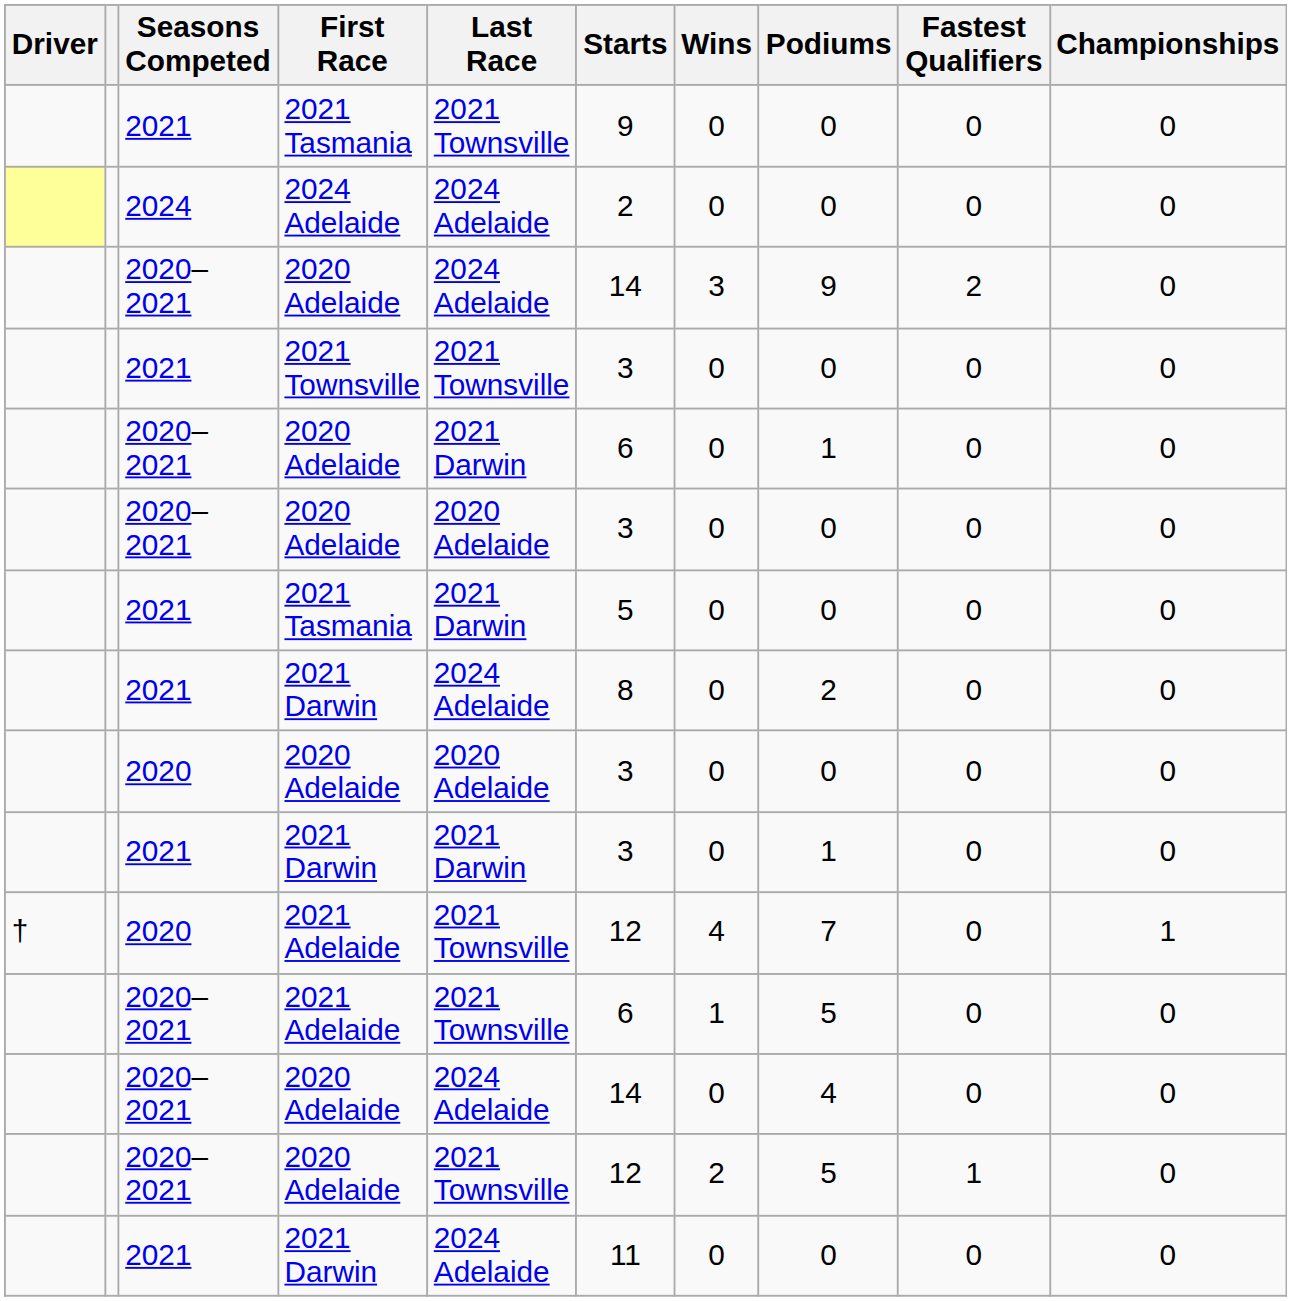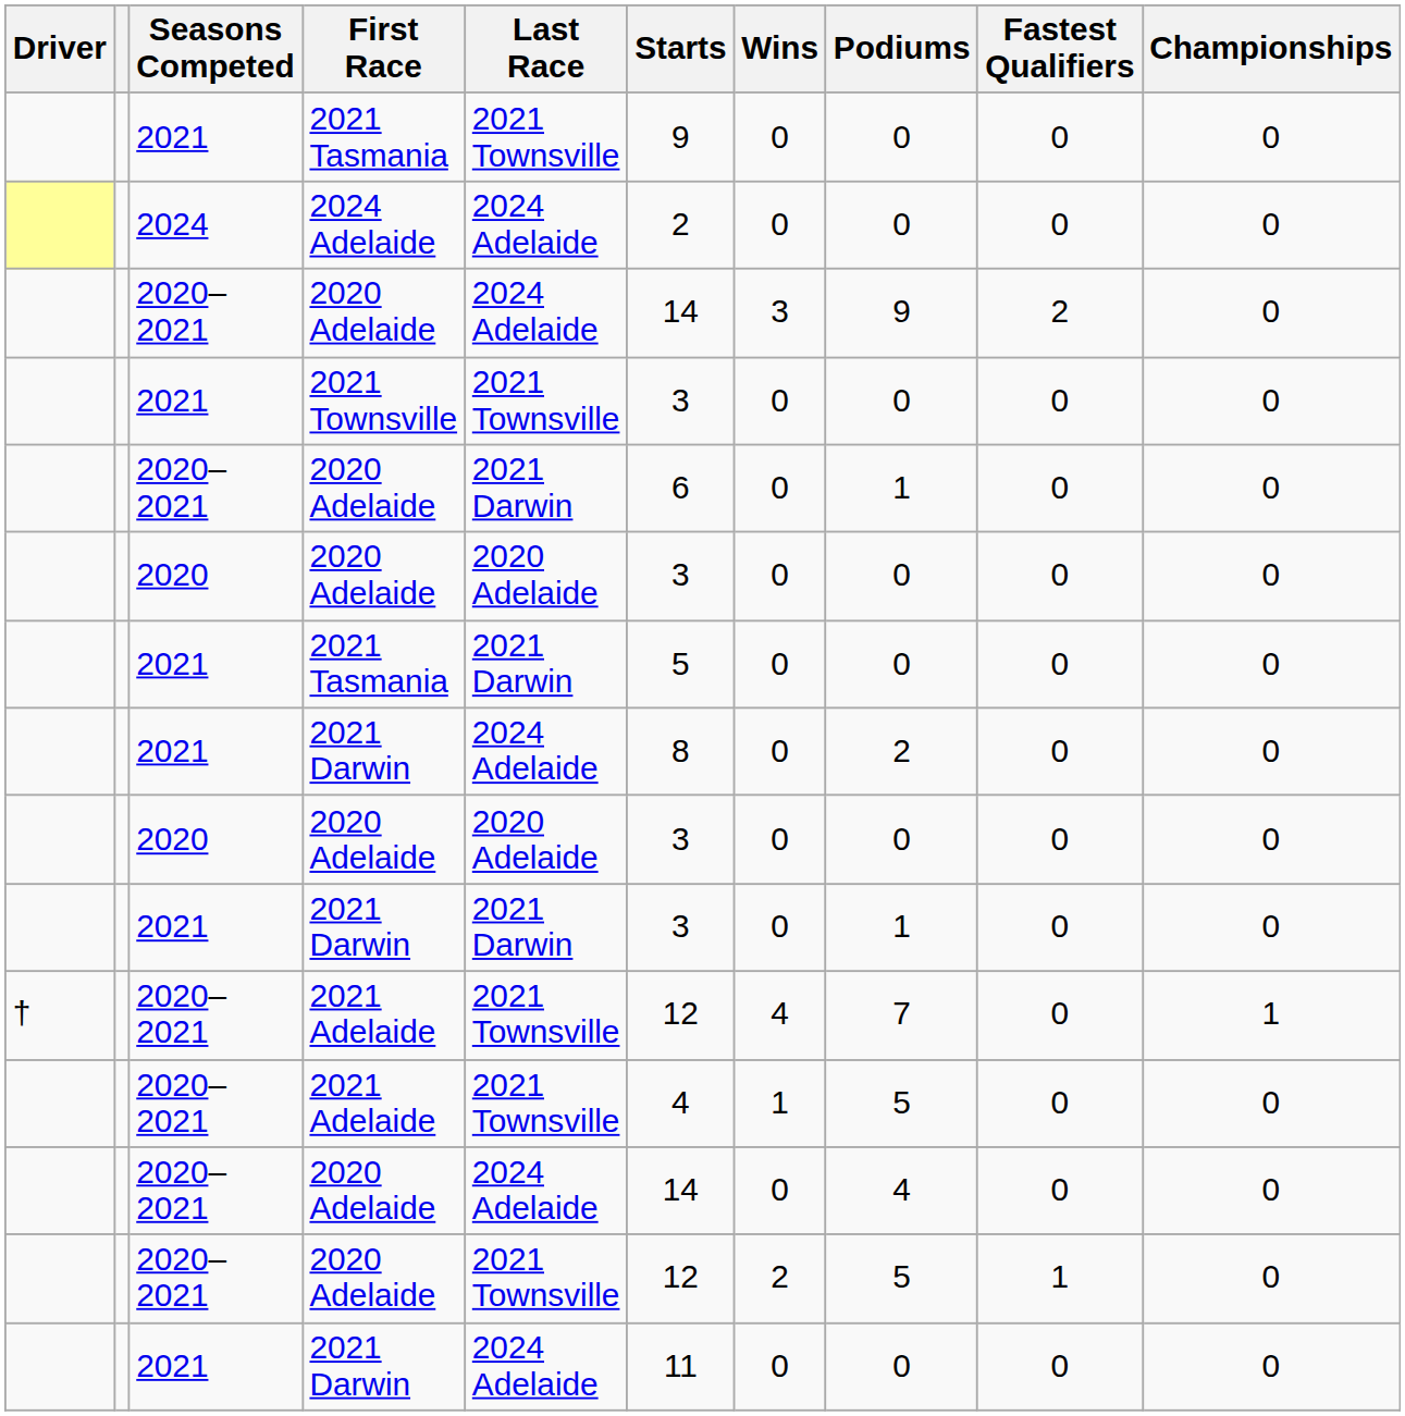row 7 | Seasons Competed: 2020–2021 -> 2020
row 12 | Seasons Competed: 2020 -> 2020–2021
row 13 | Starts: 6 -> 4
